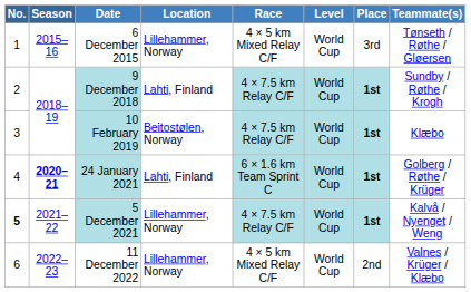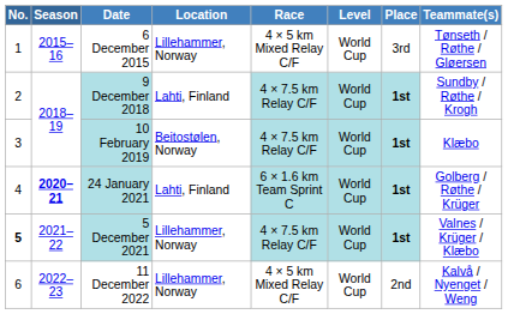5 December 2021 | Teammate(s): Kalvå / Nyenget / Weng -> Valnes / Krüger / Klæbo
11 December 2022 | Teammate(s): Valnes / Krüger / Klæbo -> Kalvå / Nyenget / Weng
